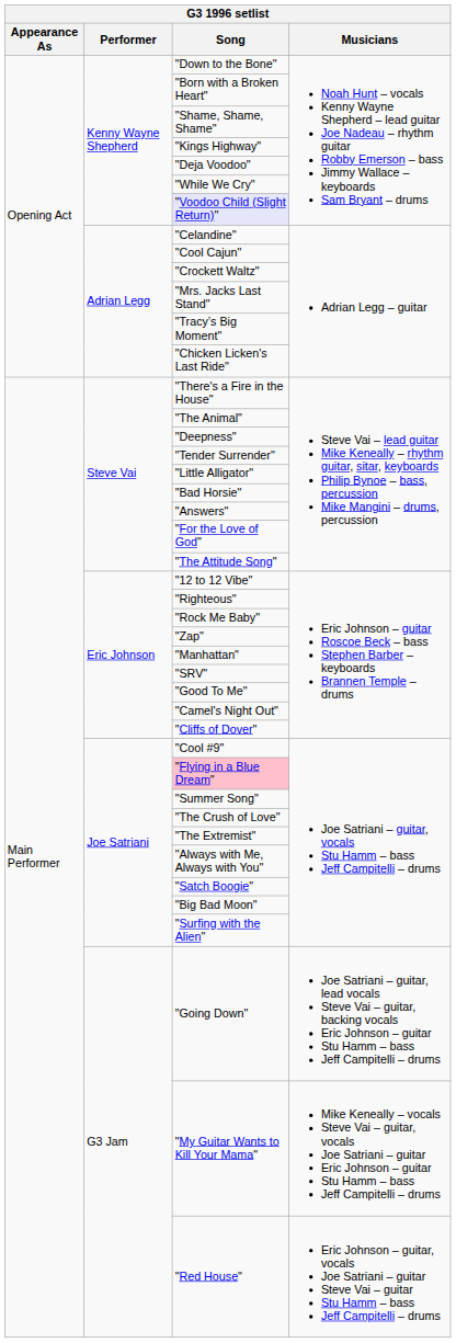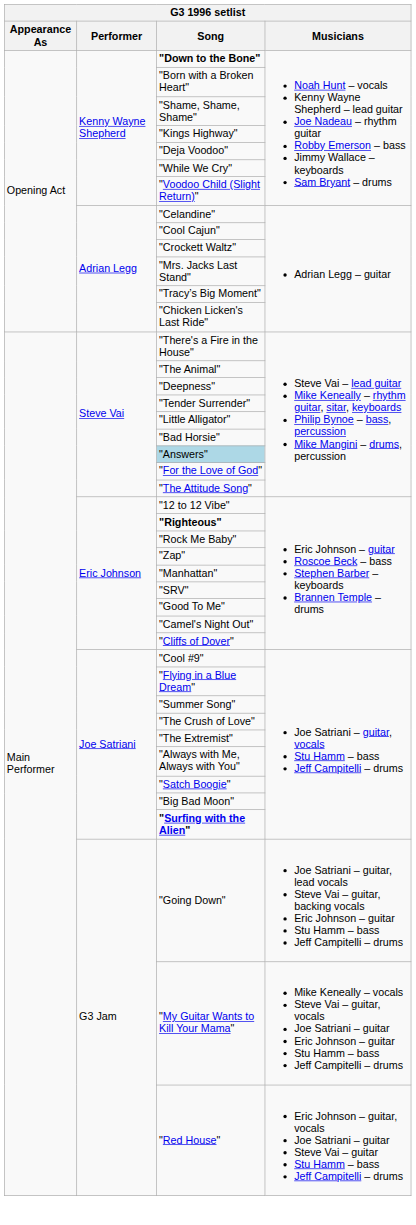"Down to the Bone" | Song: normal -> bold
"Voodoo Child (Slight Return)" | Song: lavender background -> no background
"Answers" | Song: no background -> lightblue background
"Righteous" | Song: normal -> bold
"Flying in a Blue Dream" | Song: pink background -> no background
"Surfing with the Alien" | Song: normal -> bold
